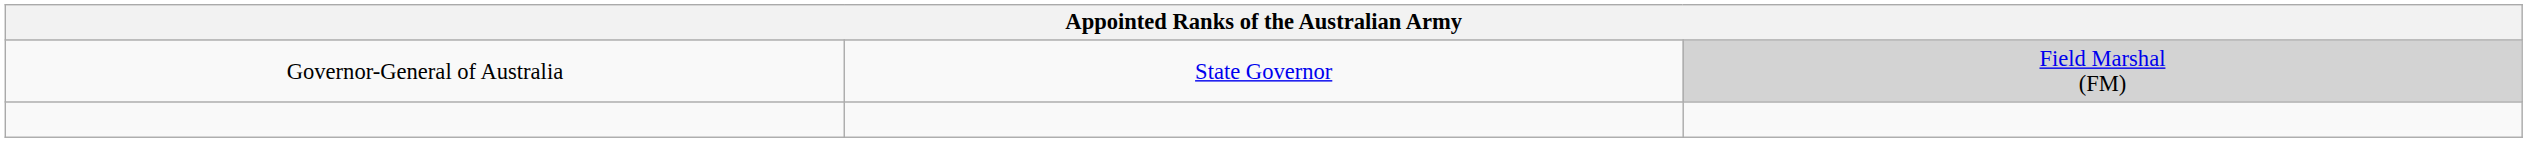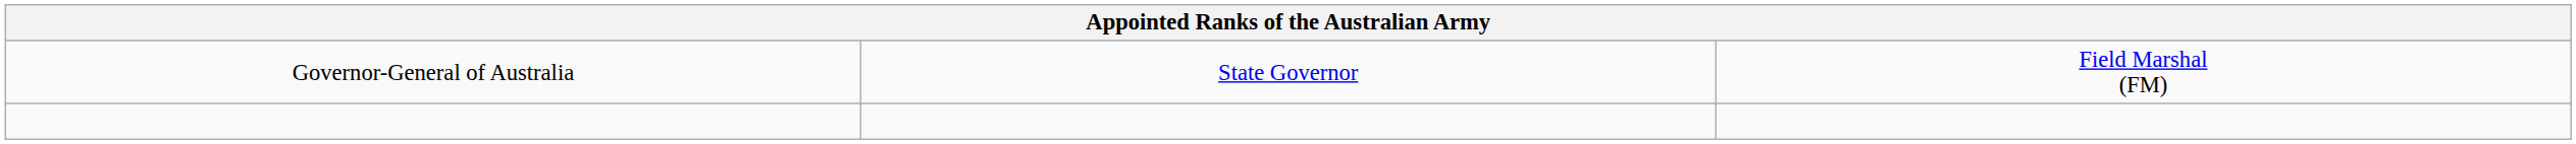Governor-General of Australia | column 3: lightgrey background -> no background
